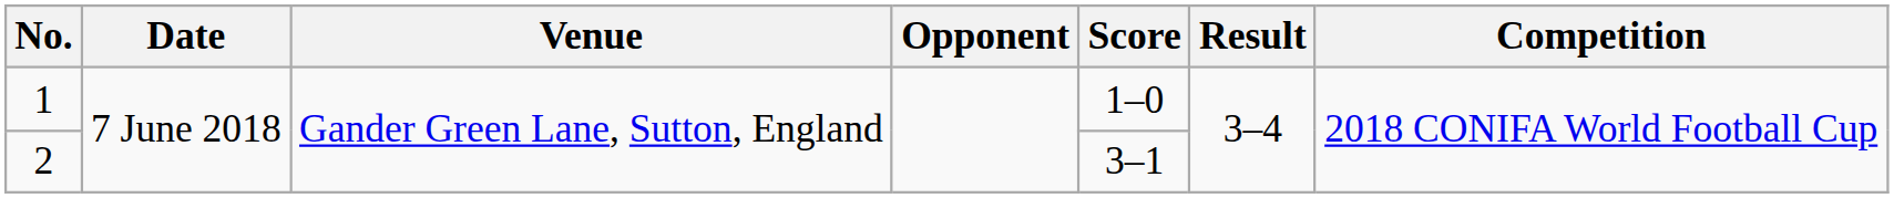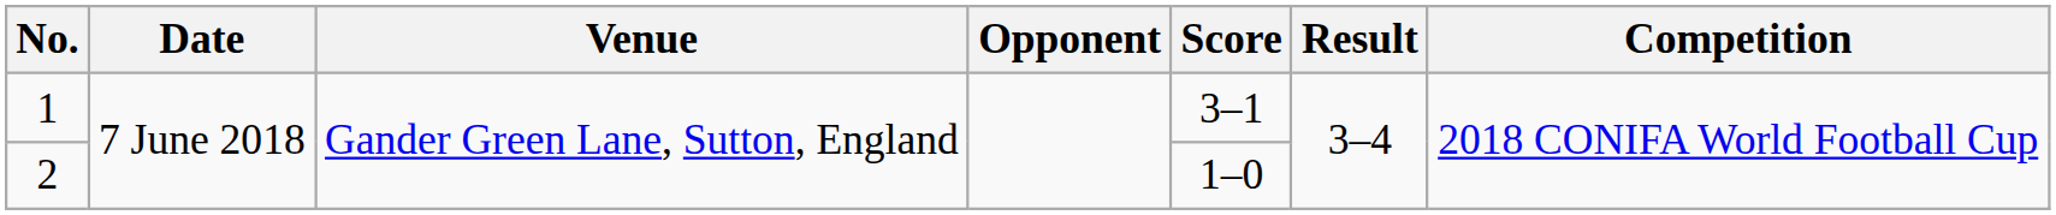1 | Score: 1–0 -> 3–1
2 | Score: 3–1 -> 1–0
